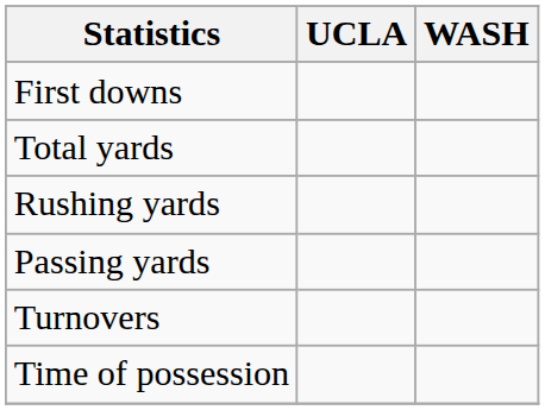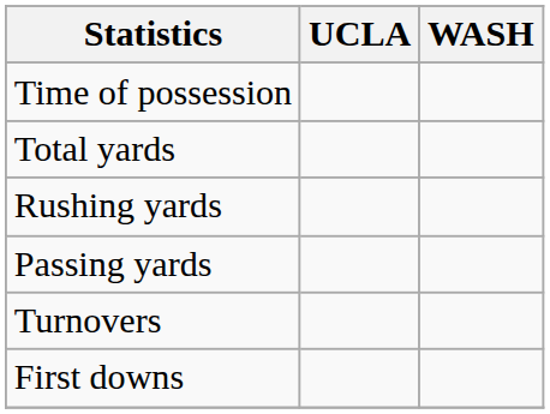rows swapped: First downs <-> Time of possession
